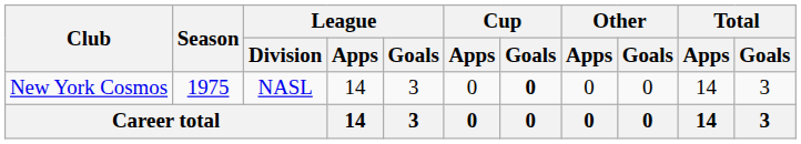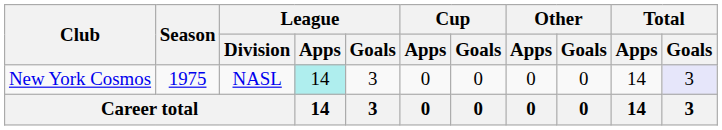New York Cosmos | League / Apps: no background -> paleturquoise background
New York Cosmos | Cup / Goals: bold -> normal
New York Cosmos | Total / Goals: no background -> lavender background
